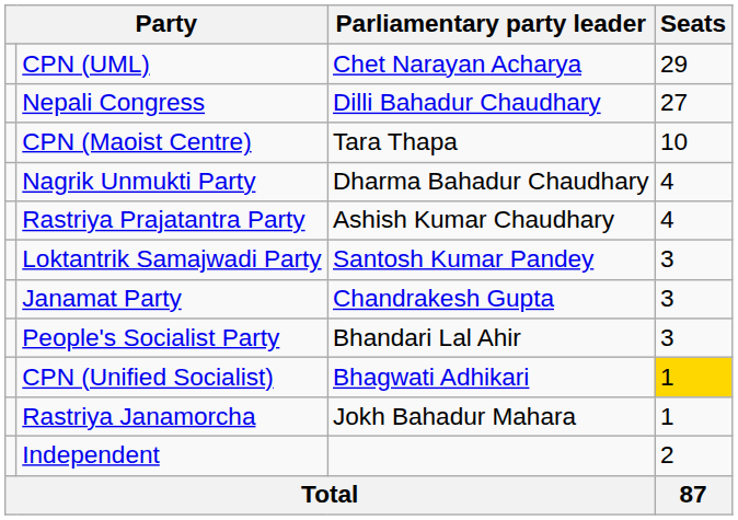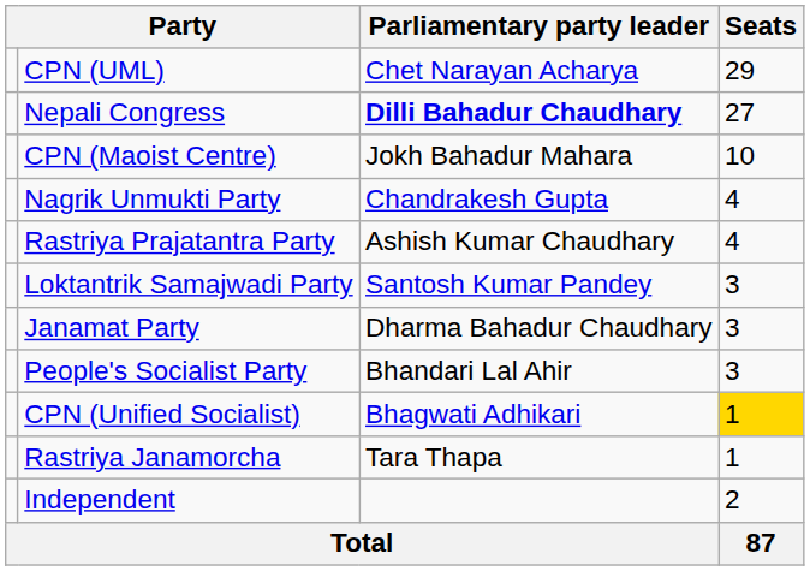Nepali Congress | Parliamentary party leader: normal -> bold
CPN (Maoist Centre) | Parliamentary party leader: Tara Thapa -> Jokh Bahadur Mahara
Nagrik Unmukti Party | Parliamentary party leader: Dharma Bahadur Chaudhary -> Chandrakesh Gupta
Janamat Party | Parliamentary party leader: Chandrakesh Gupta -> Dharma Bahadur Chaudhary
Rastriya Janamorcha | Parliamentary party leader: Jokh Bahadur Mahara -> Tara Thapa
